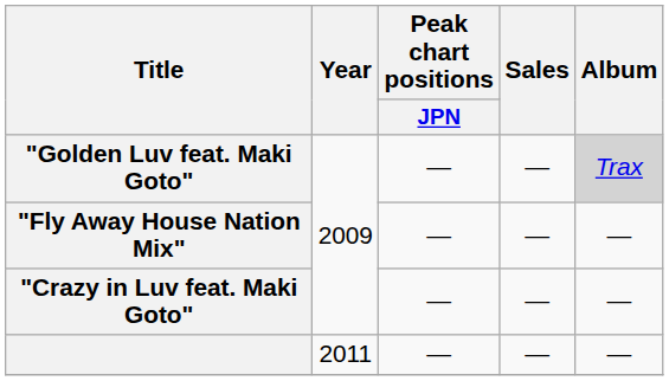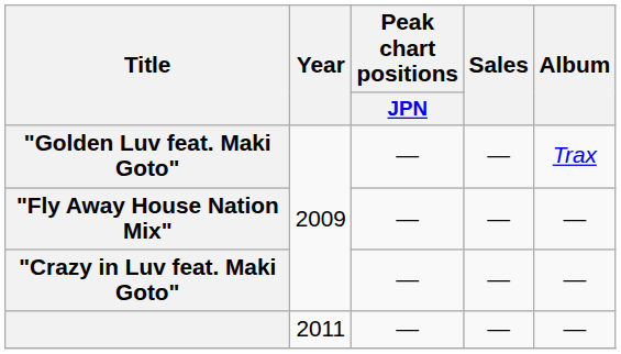"Golden Luv feat. Maki Goto" | Album: lightgrey background -> no background
